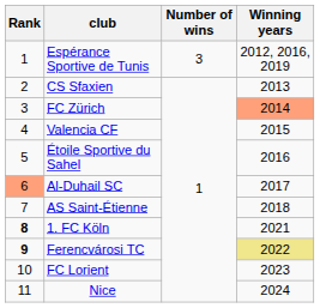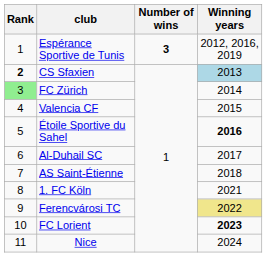Espérance Sportive de Tunis | Number of wins: normal -> bold
CS Sfaxien | Rank: normal -> bold
CS Sfaxien | Winning years: no background -> lightblue background
FC Zürich | Rank: no background -> lightgreen background
FC Zürich | Winning years: lightsalmon background -> no background
Étoile Sportive du Sahel | Winning years: normal -> bold
Al-Duhail SC | Rank: lightsalmon background -> no background
1. FC Köln | Rank: bold -> normal
Ferencvárosi TC | Rank: bold -> normal
FC Lorient | Winning years: normal -> bold
